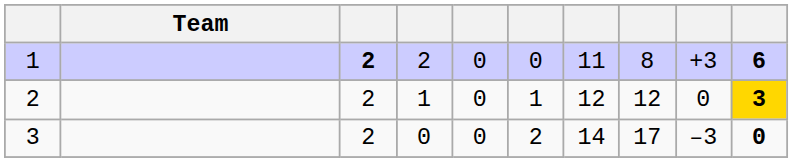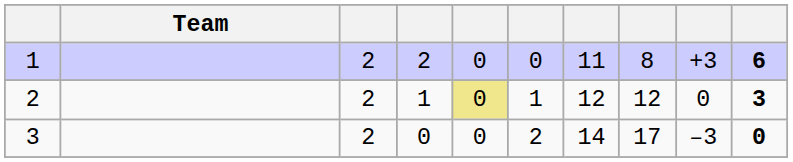row 2 | column 3: bold -> normal
row 3 | column 5: no background -> khaki background
row 3 | column 10: gold background -> no background
